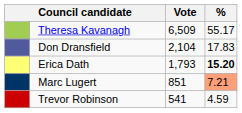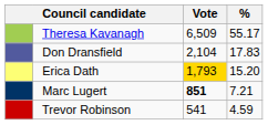Erica Dath | Vote: no background -> gold background
Erica Dath | %: bold -> normal
Marc Lugert | Vote: normal -> bold
Marc Lugert | %: lightsalmon background -> no background
